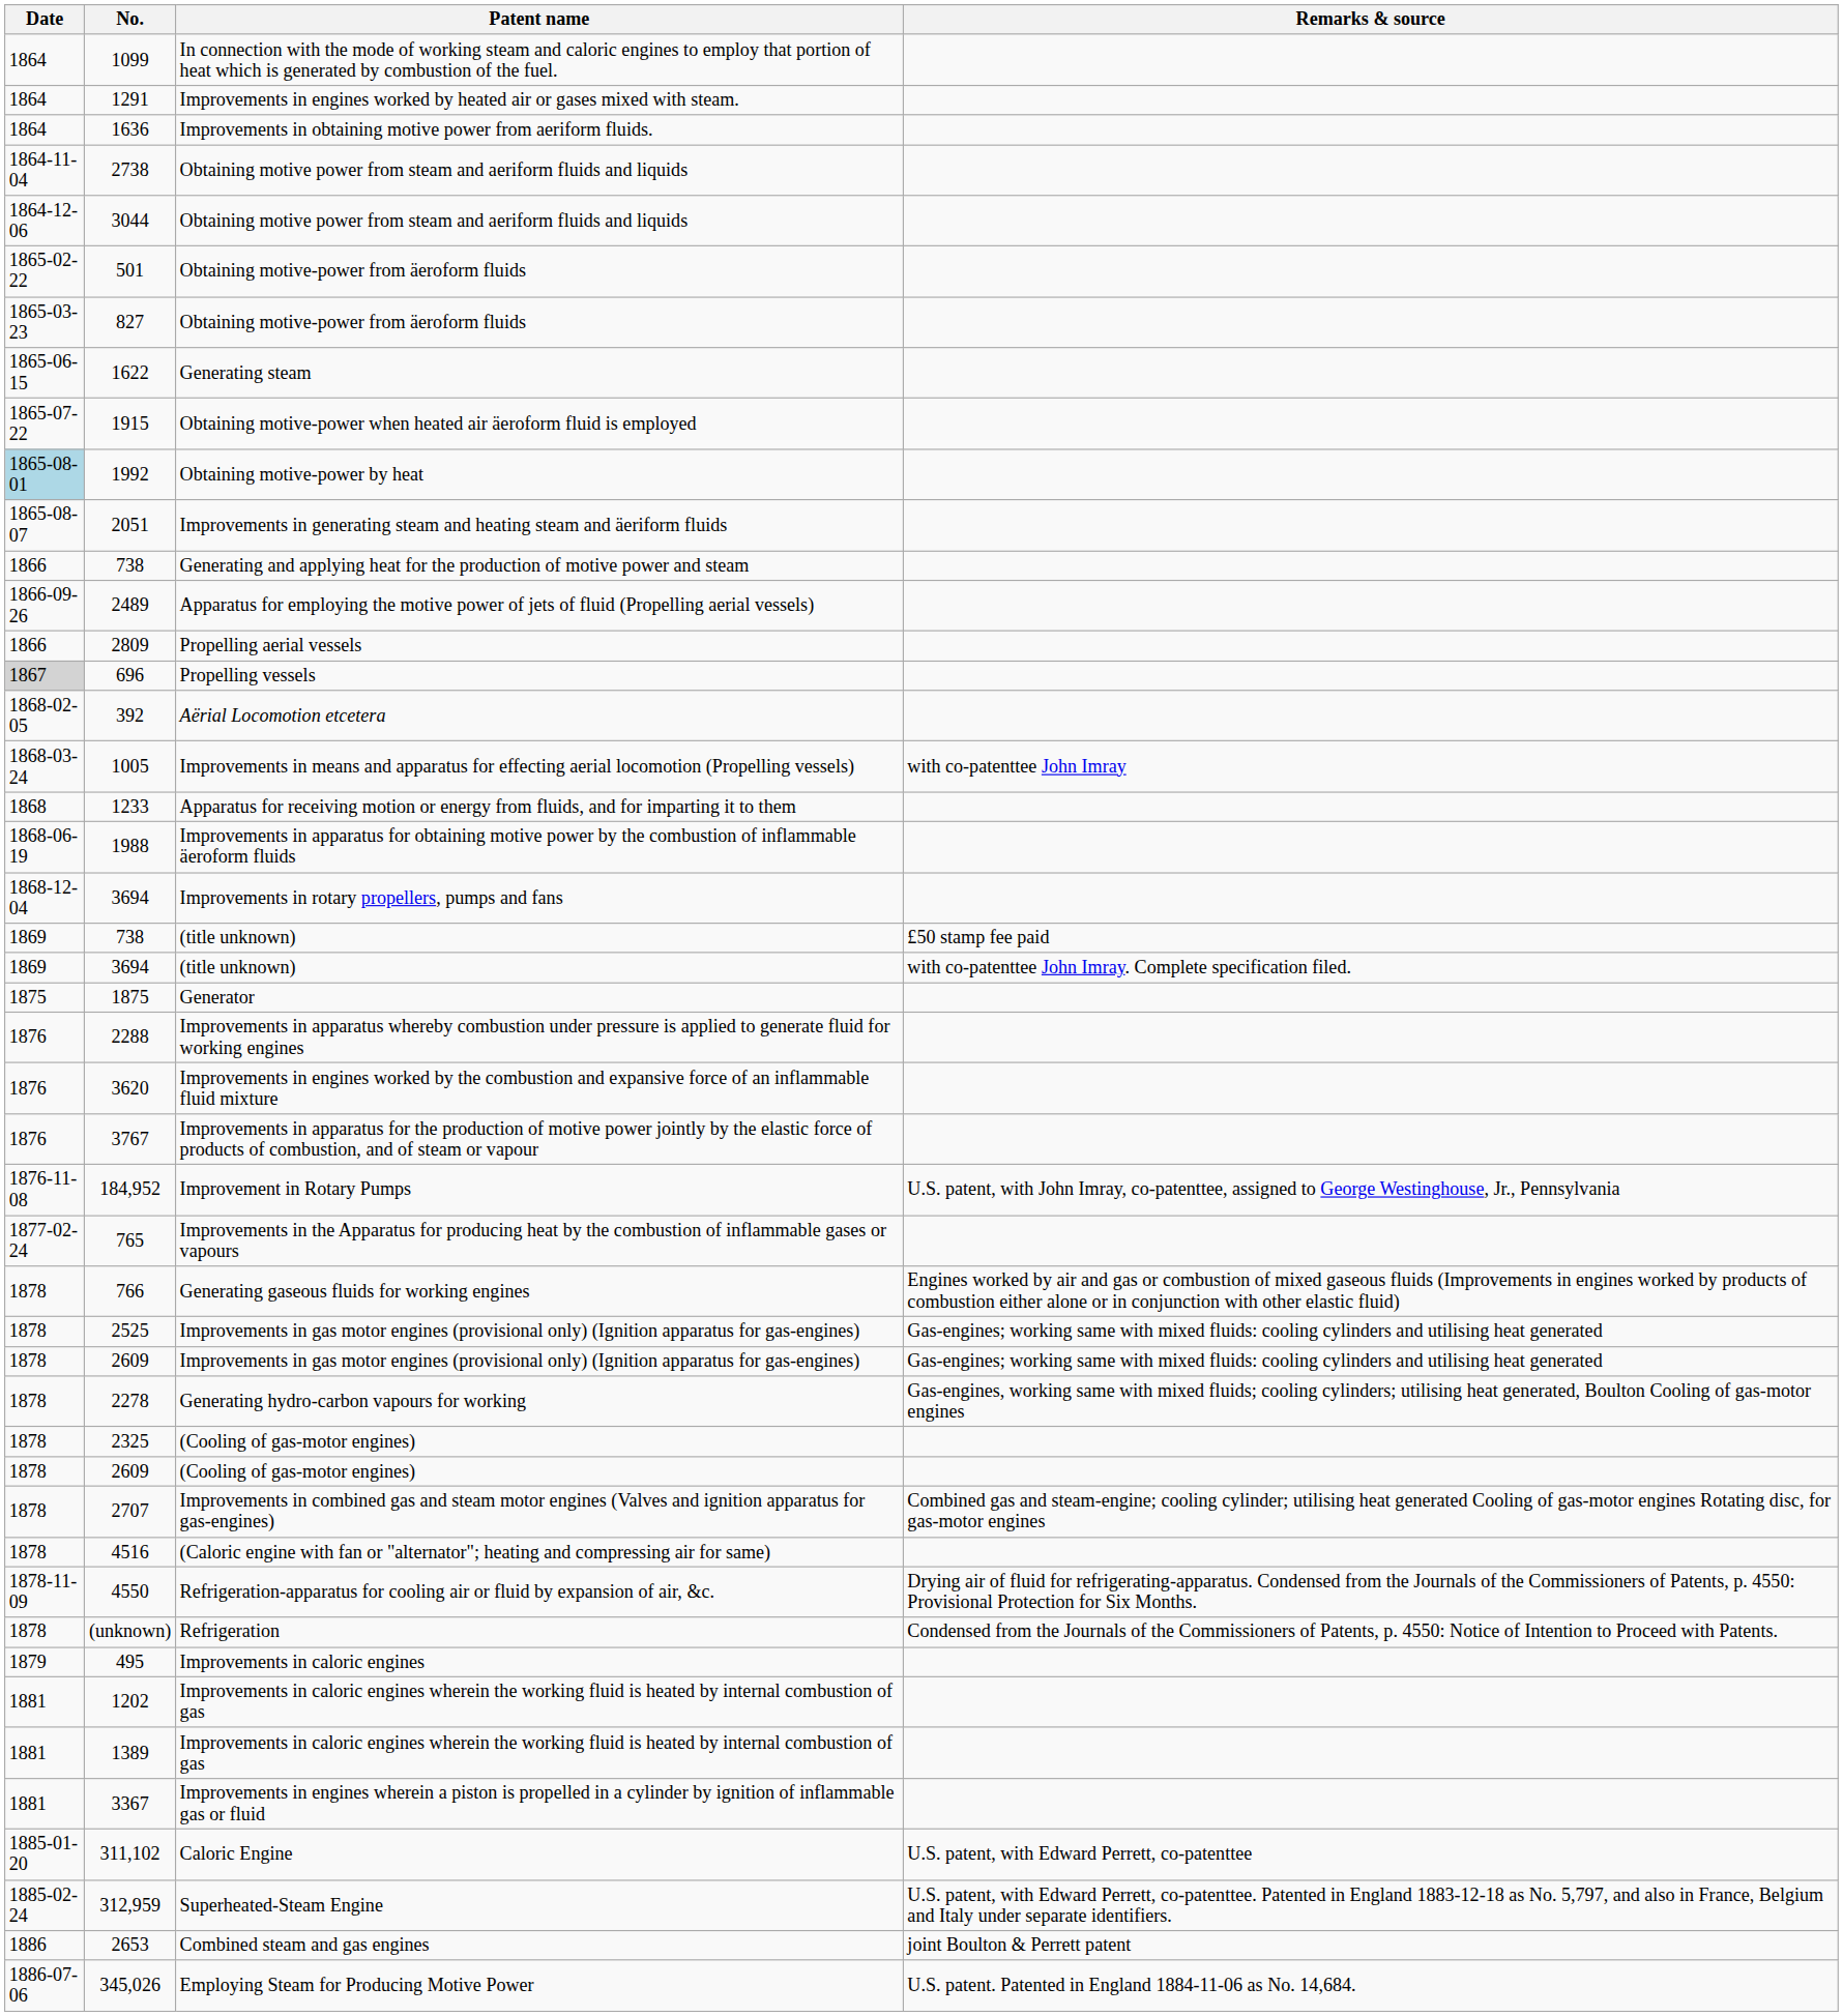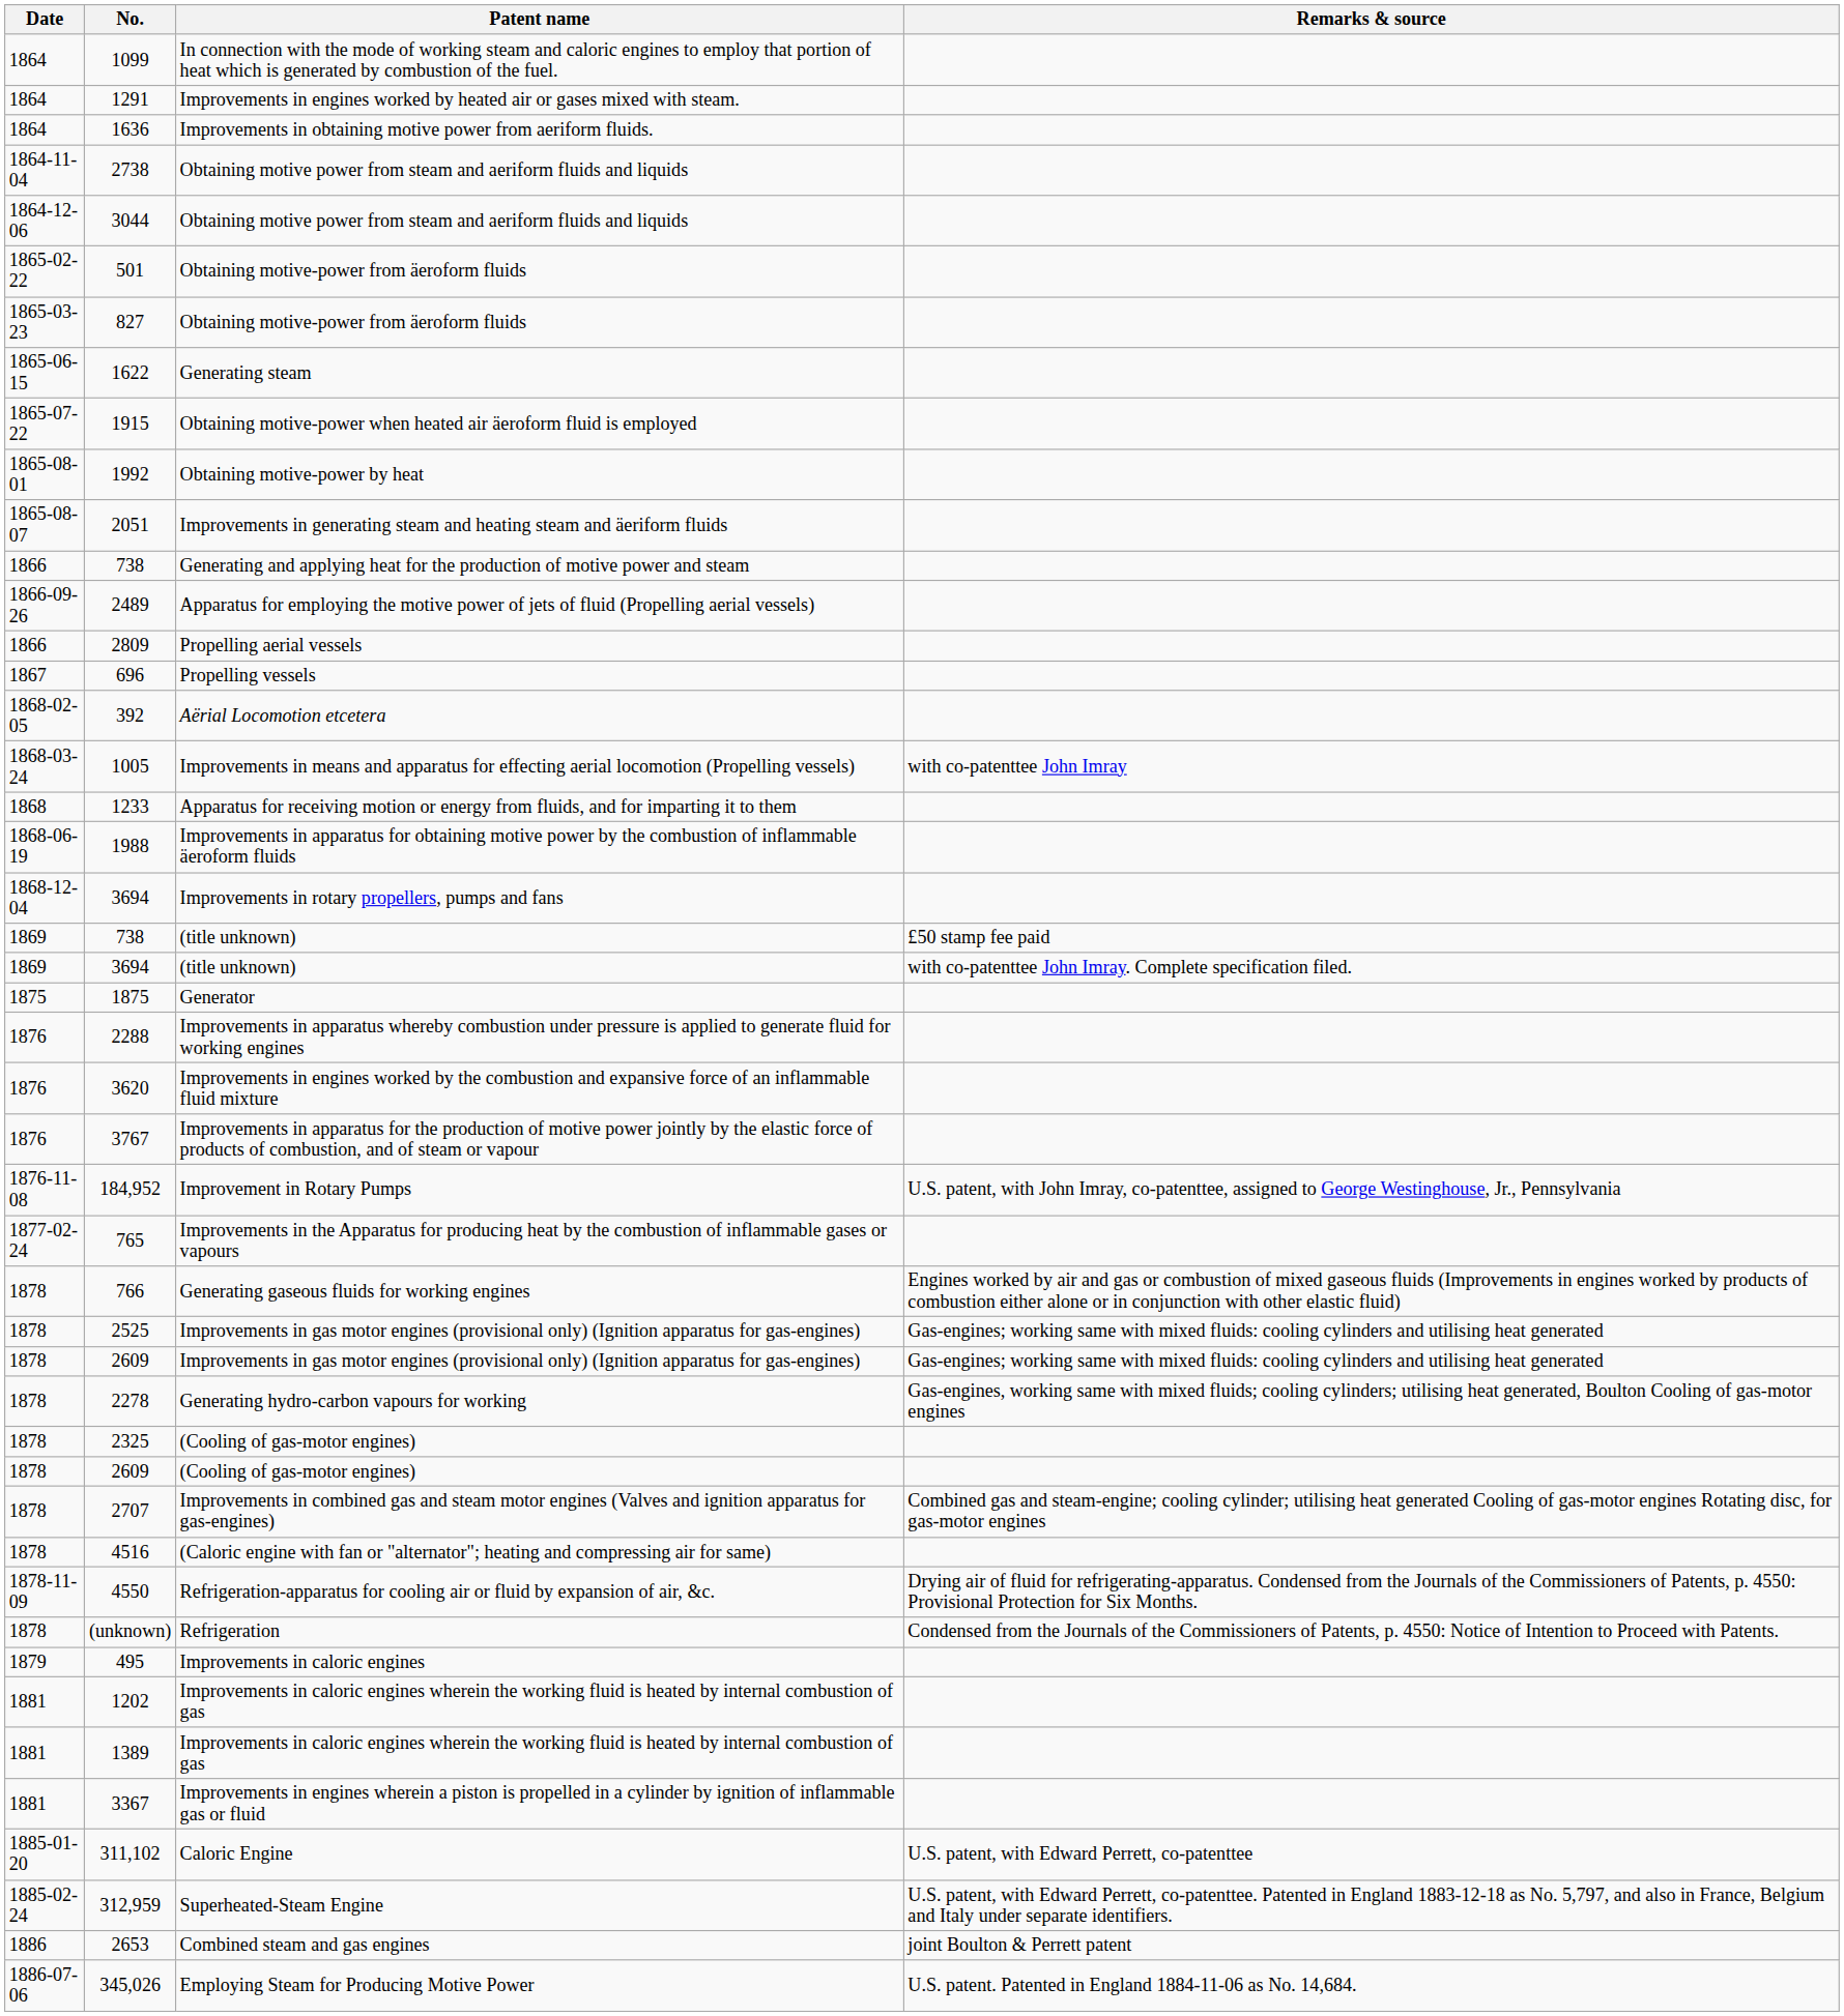1992 | Date: lightblue background -> no background
696 | Date: lightgrey background -> no background
